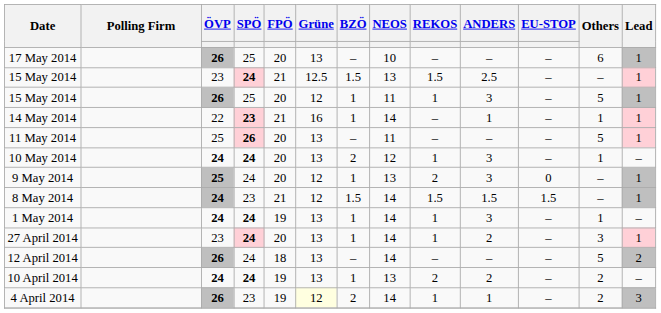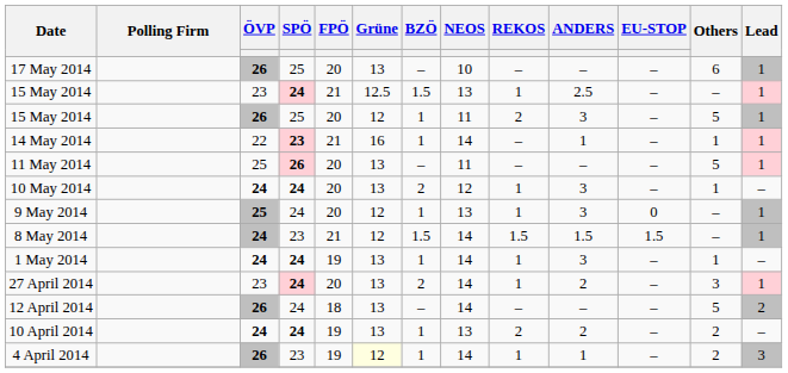15 May 2014 / 23 | REKOS: 1.5 -> 1
15 May 2014 / 26 | REKOS: 1 -> 2
9 May 2014 | REKOS: 2 -> 1
27 April 2014 | BZÖ: 1 -> 2
4 April 2014 | BZÖ: 2 -> 1
